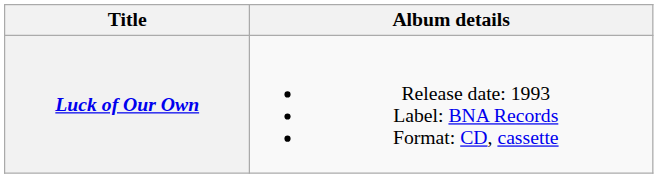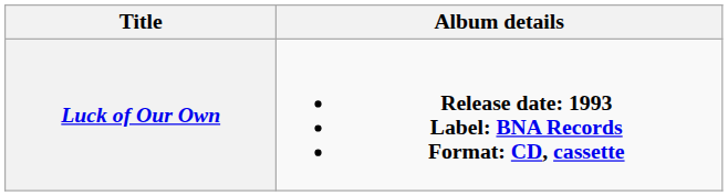Luck of Our Own | Album details: normal -> bold
